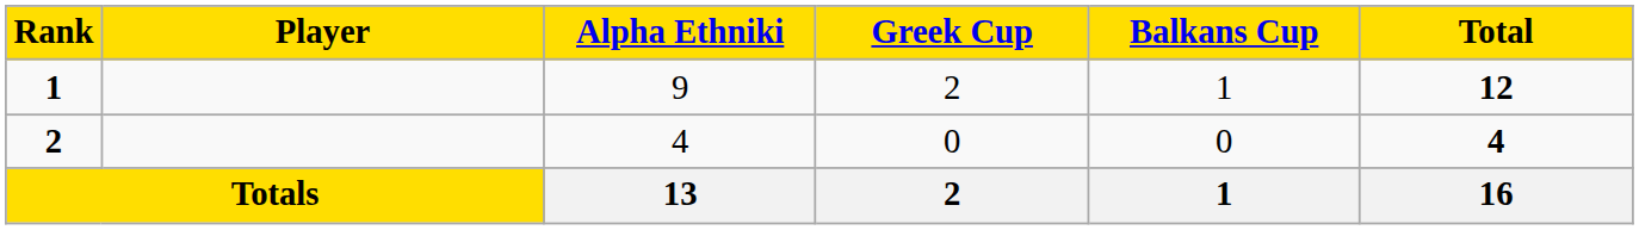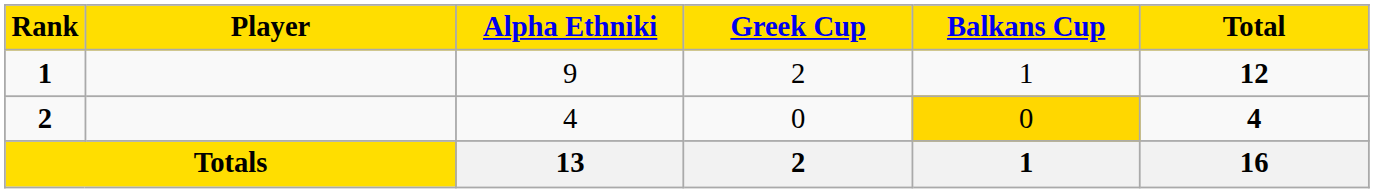row 3 | Balkans Cup: no background -> gold background
